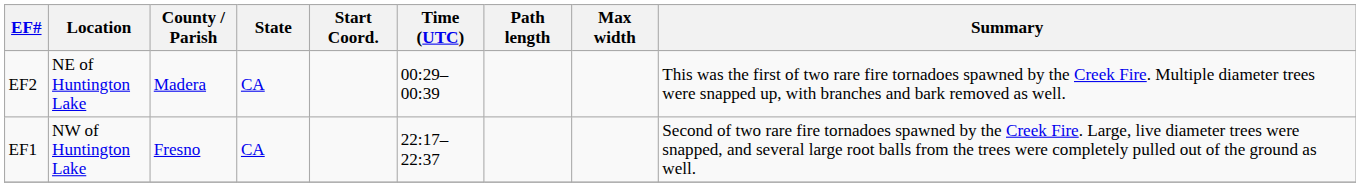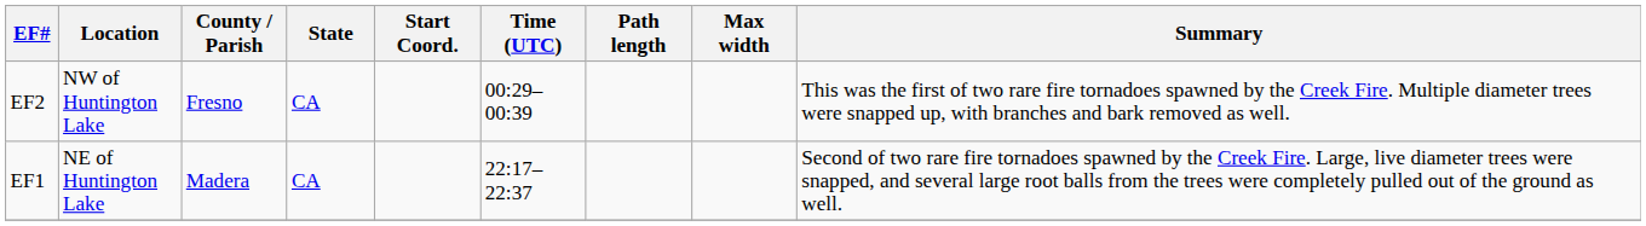EF2 | Location: NE of Huntington Lake -> NW of Huntington Lake
EF2 | County / Parish: Madera -> Fresno
EF1 | Location: NW of Huntington Lake -> NE of Huntington Lake
EF1 | County / Parish: Fresno -> Madera
